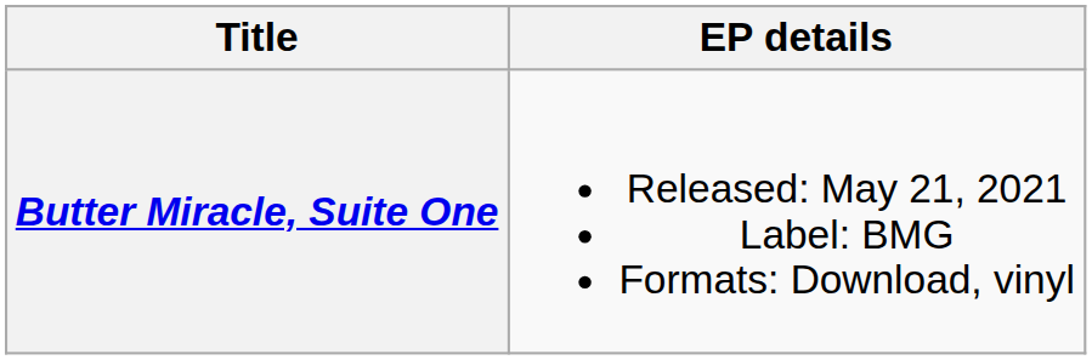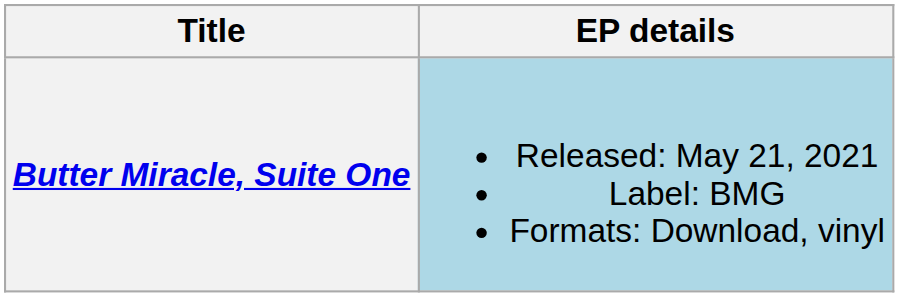Butter Miracle, Suite One | EP details: no background -> lightblue background
